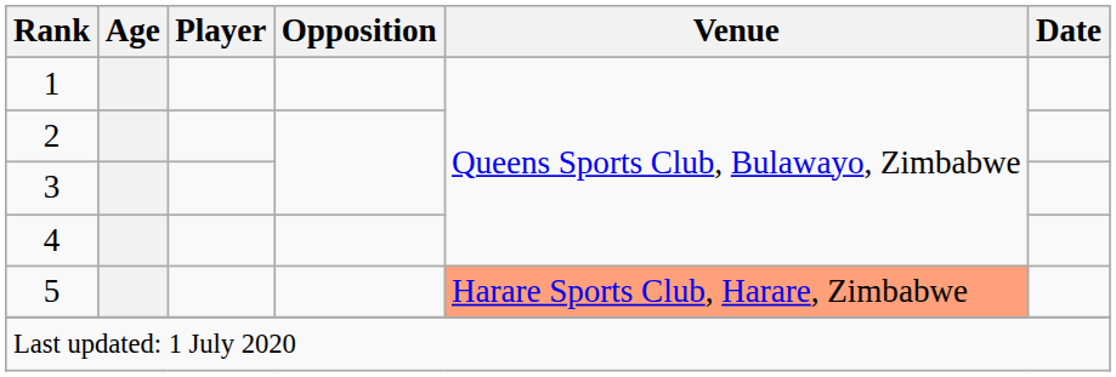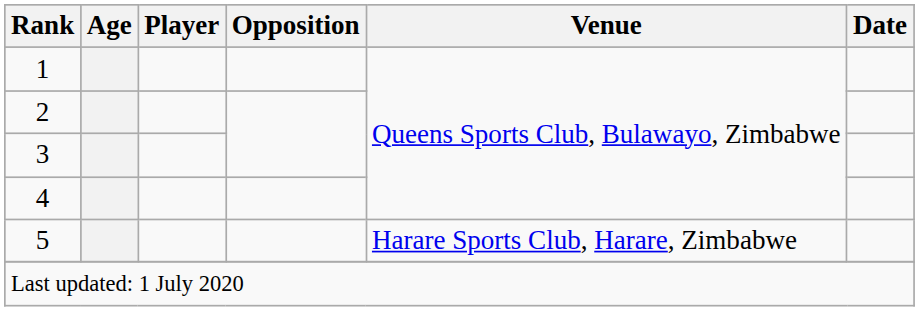5 | Venue: lightsalmon background -> no background
